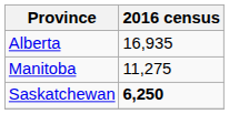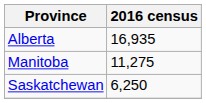Saskatchewan | 2016 census: bold -> normal
